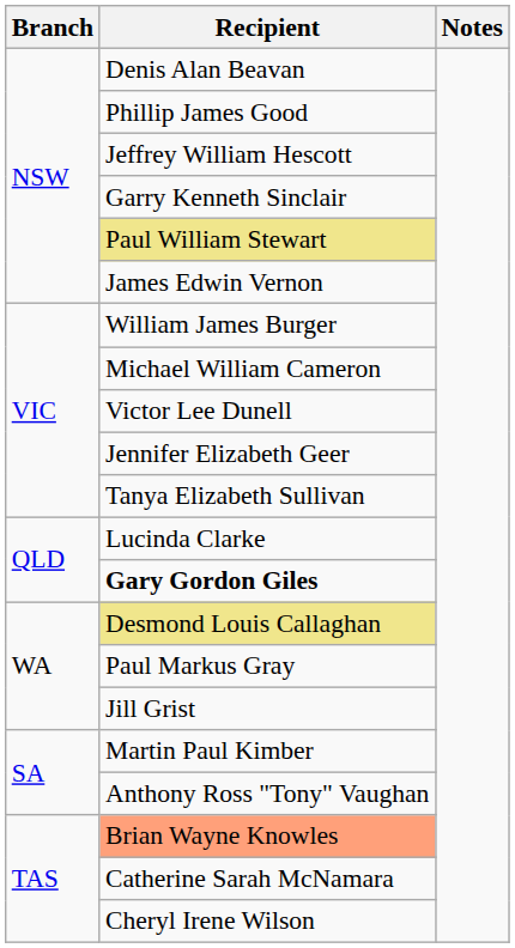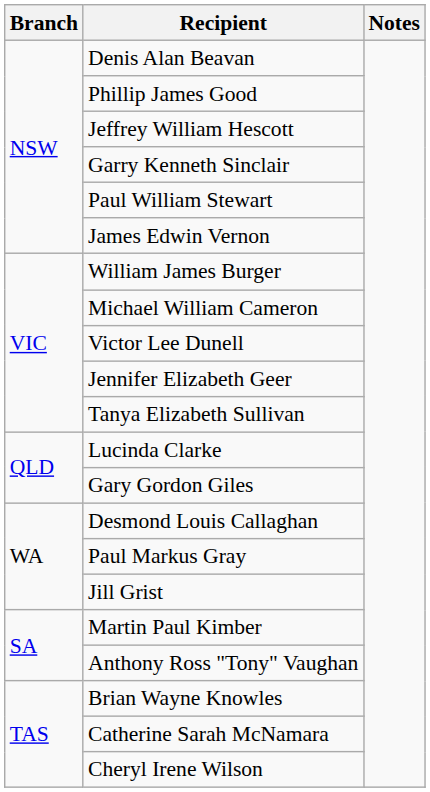Paul William Stewart | Recipient: khaki background -> no background
Gary Gordon Giles | Recipient: bold -> normal
Desmond Louis Callaghan | Recipient: khaki background -> no background
Brian Wayne Knowles | Recipient: lightsalmon background -> no background
